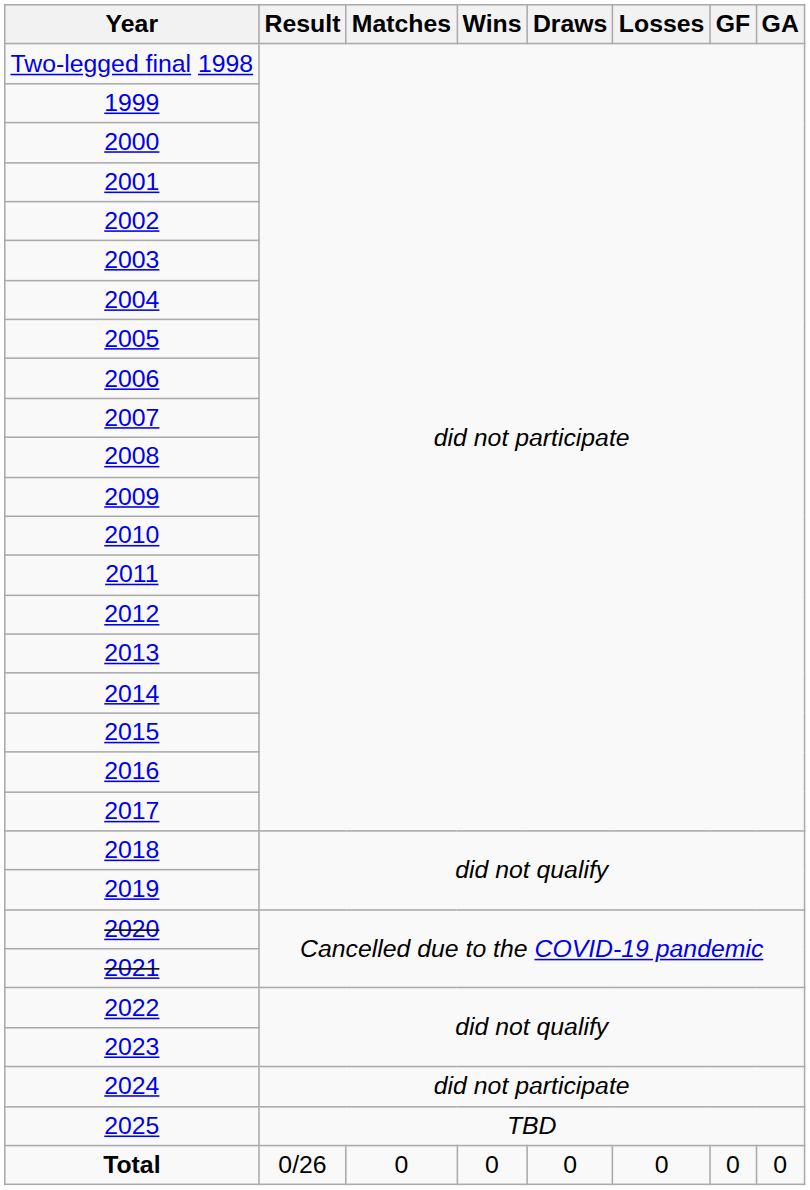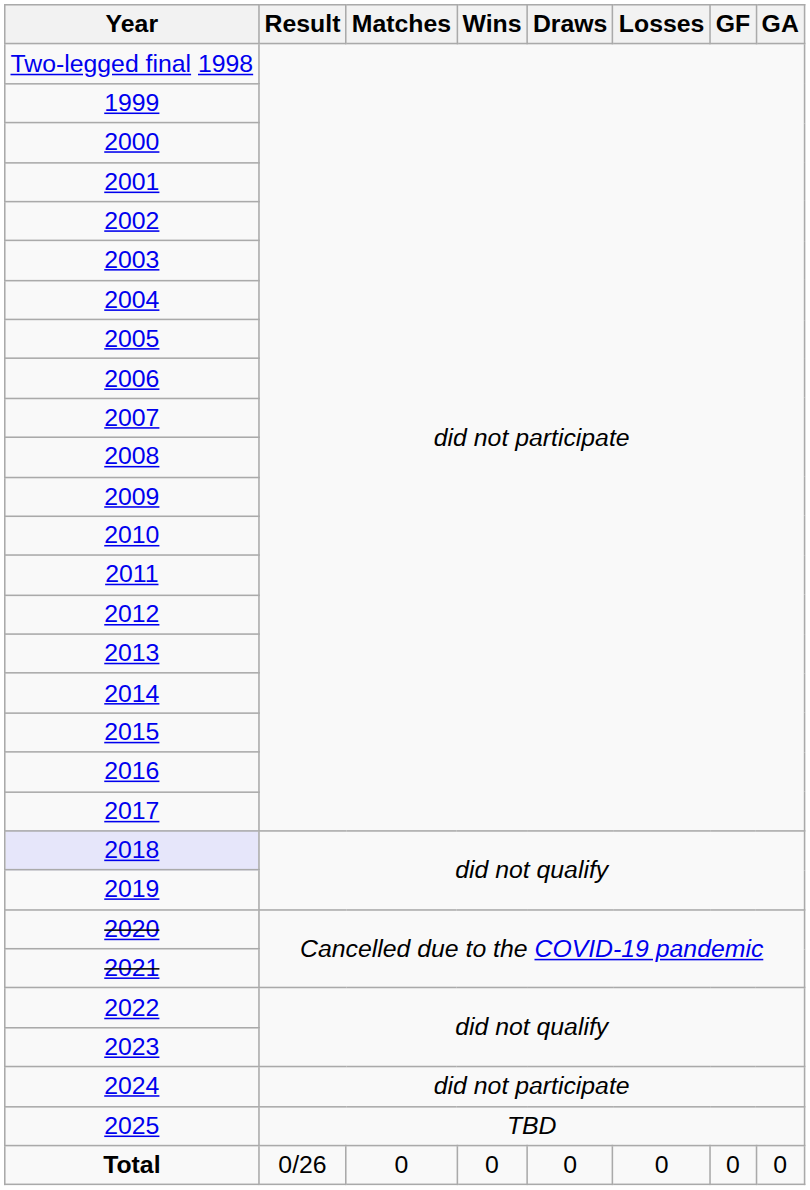2018 | Year: no background -> lavender background
